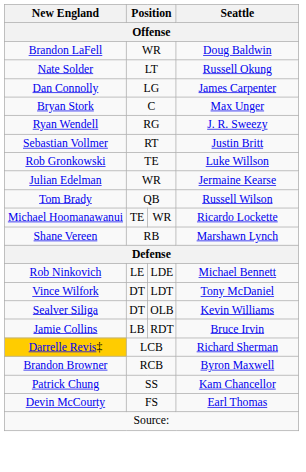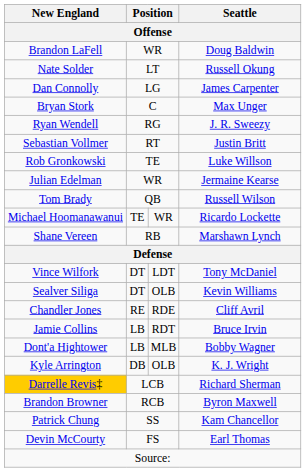- row: Rob Ninkovich | LE | LDE | Michael Bennett
+ row: Chandler Jones | RE | RDE | Cliff Avril
+ row: Dont'a Hightower | LB | MLB | Bobby Wagner
+ row: Kyle Arrington | DB | OLB | K. J. Wright
